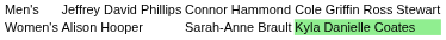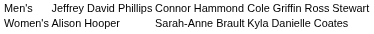Women's | column 4: lightgreen background -> no background
